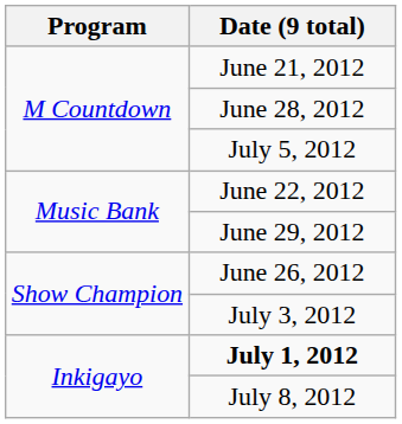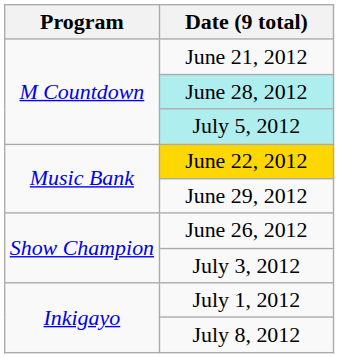June 28, 2012 | Date (9 total): no background -> paleturquoise background
July 5, 2012 | Date (9 total): no background -> paleturquoise background
June 22, 2012 | Date (9 total): no background -> gold background
July 1, 2012 | Date (9 total): bold -> normal
